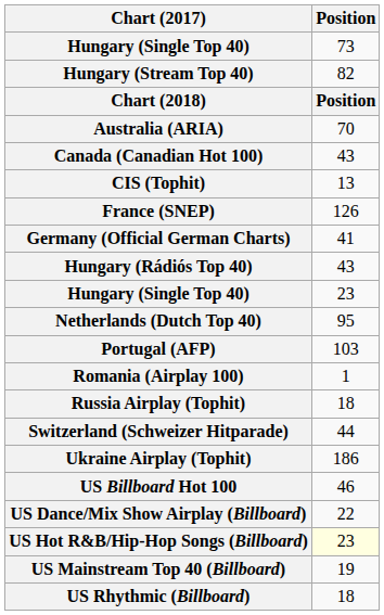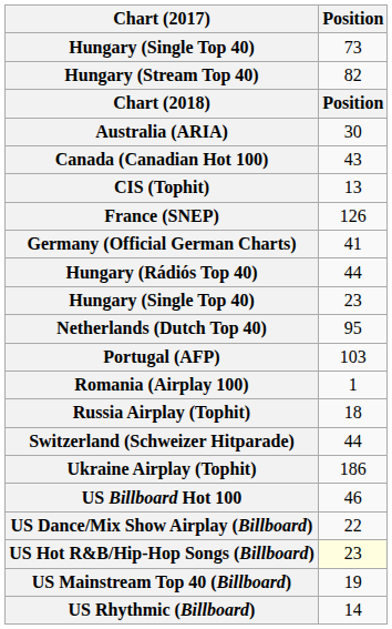row 5 | Position: 70 -> 30
row 10 | Position: 43 -> 44
row 22 | Position: 18 -> 14
